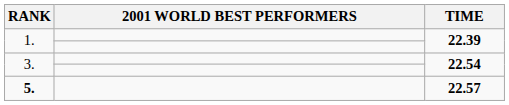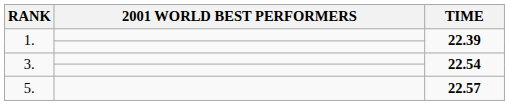5. | RANK: bold -> normal
